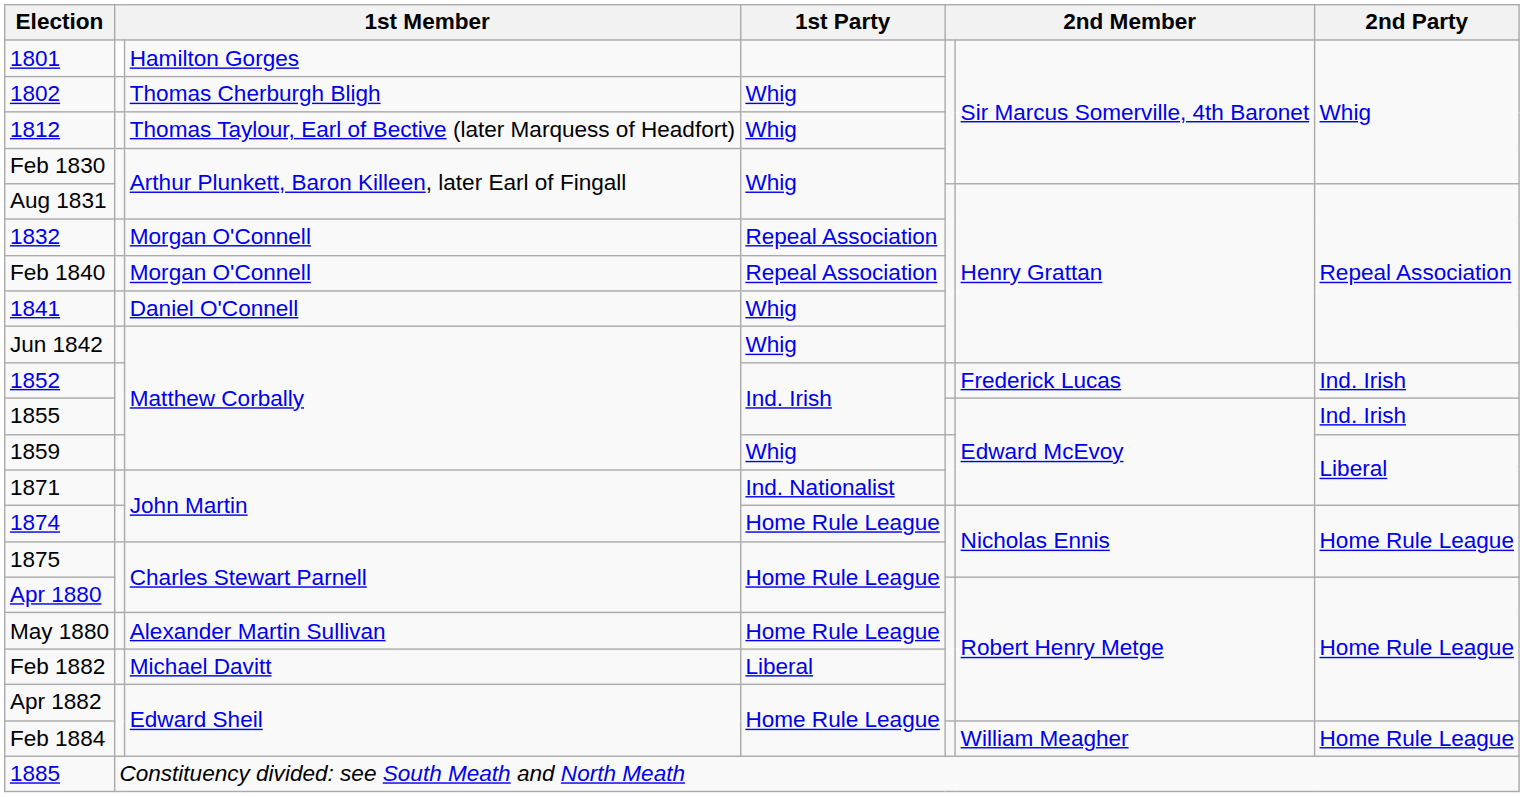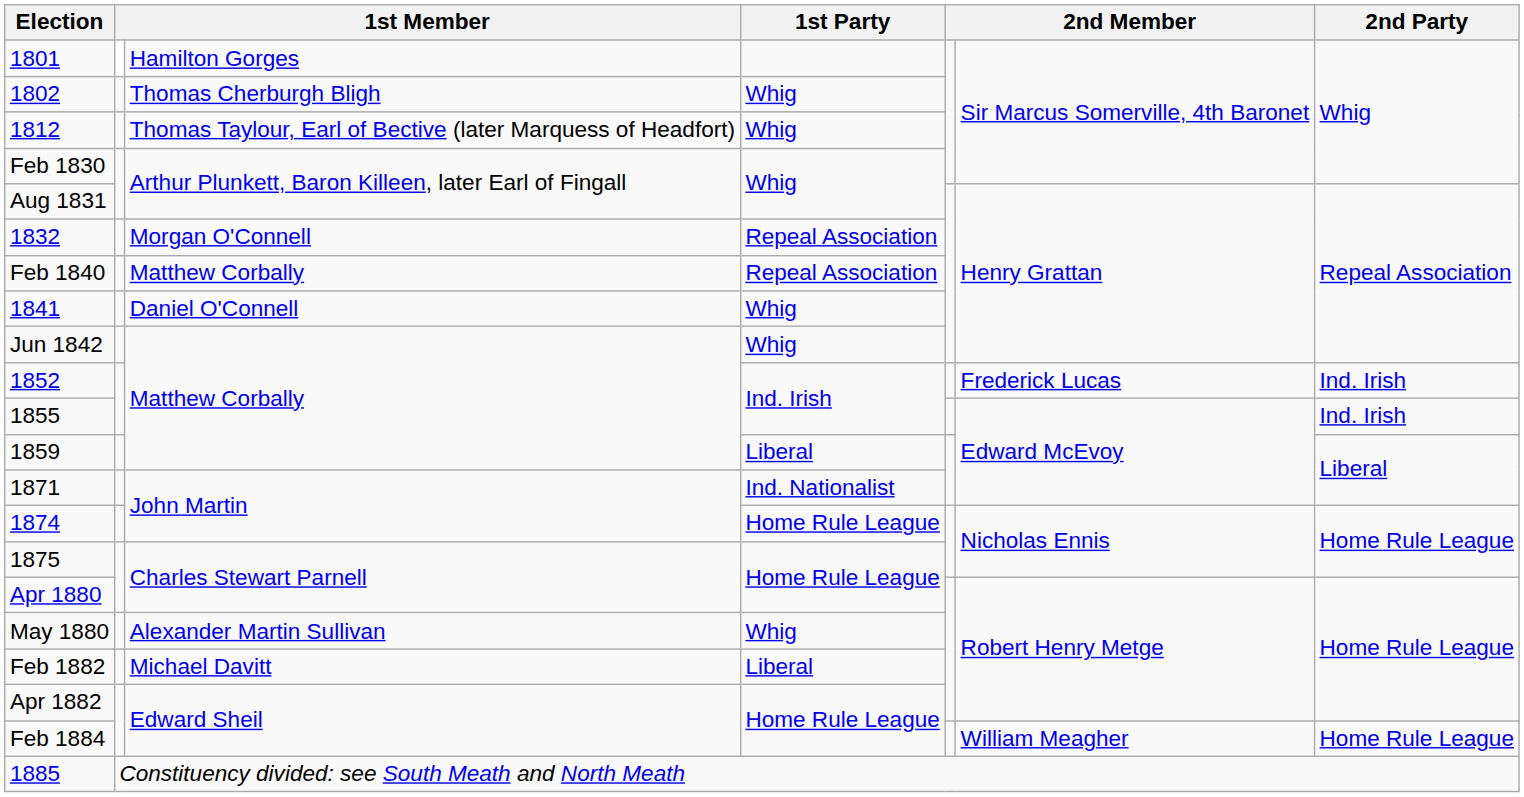Feb 1840 | column 3: Morgan O'Connell -> Matthew Corbally
1859 | 1st Party: Whig -> Liberal
May 1880 | 1st Party: Home Rule League -> Whig
